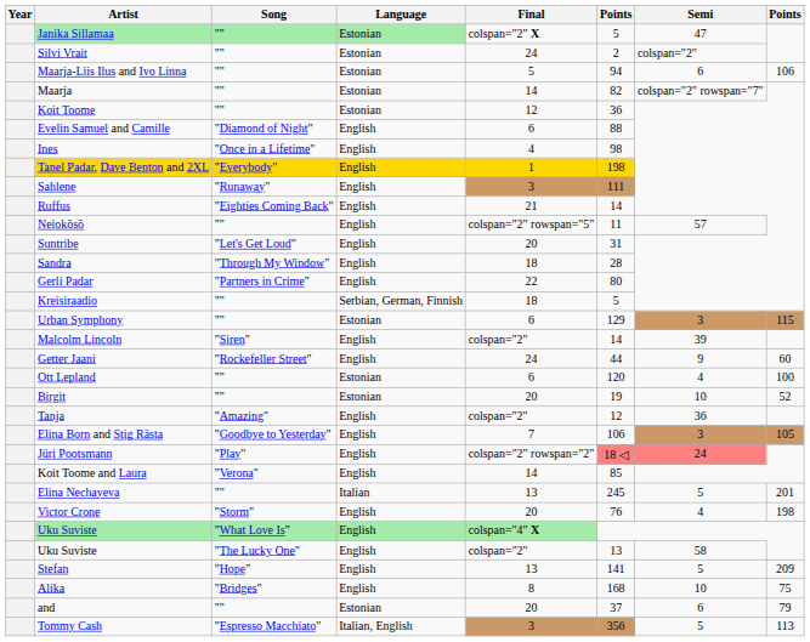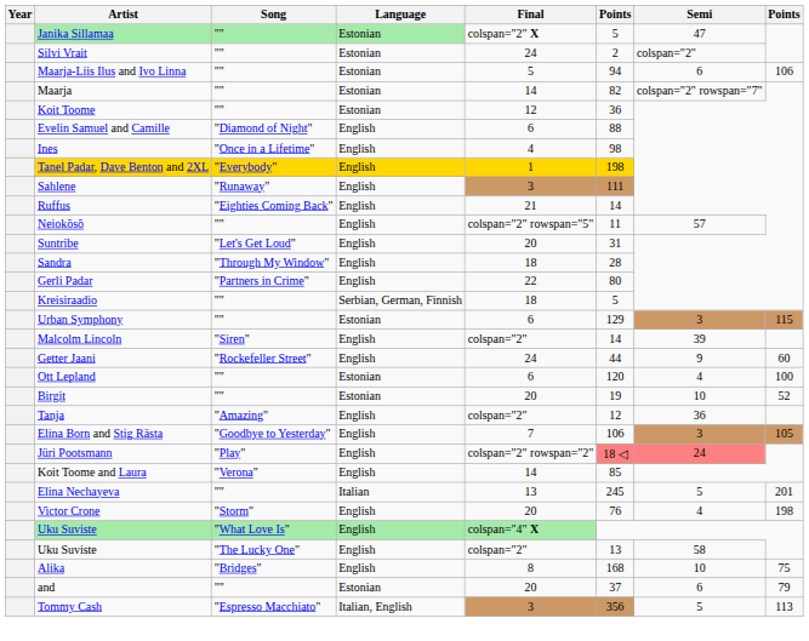- row: Stefan | "Hope" | English | 13 | 141 | 5 | 209
